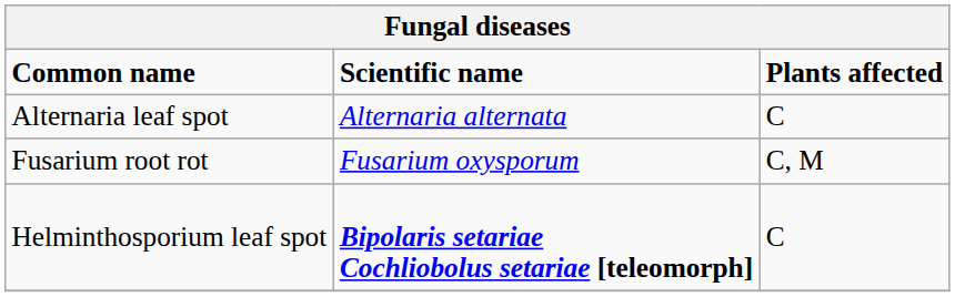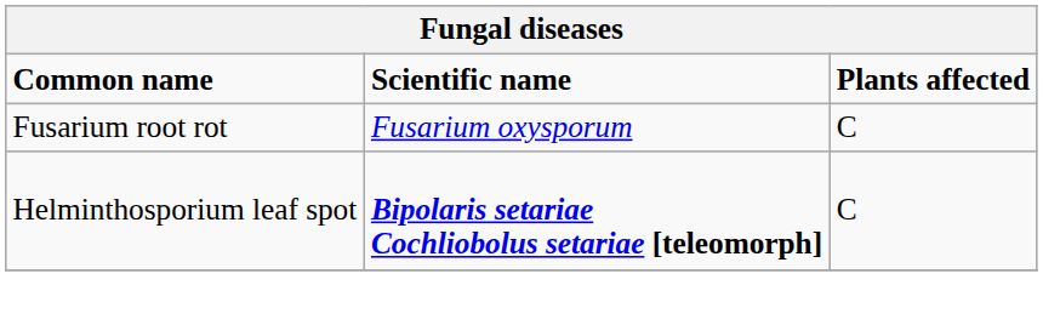- row: Alternaria leaf spot | Alternaria alternata | C
Fusarium root rot | Plants affected: C, M -> C
